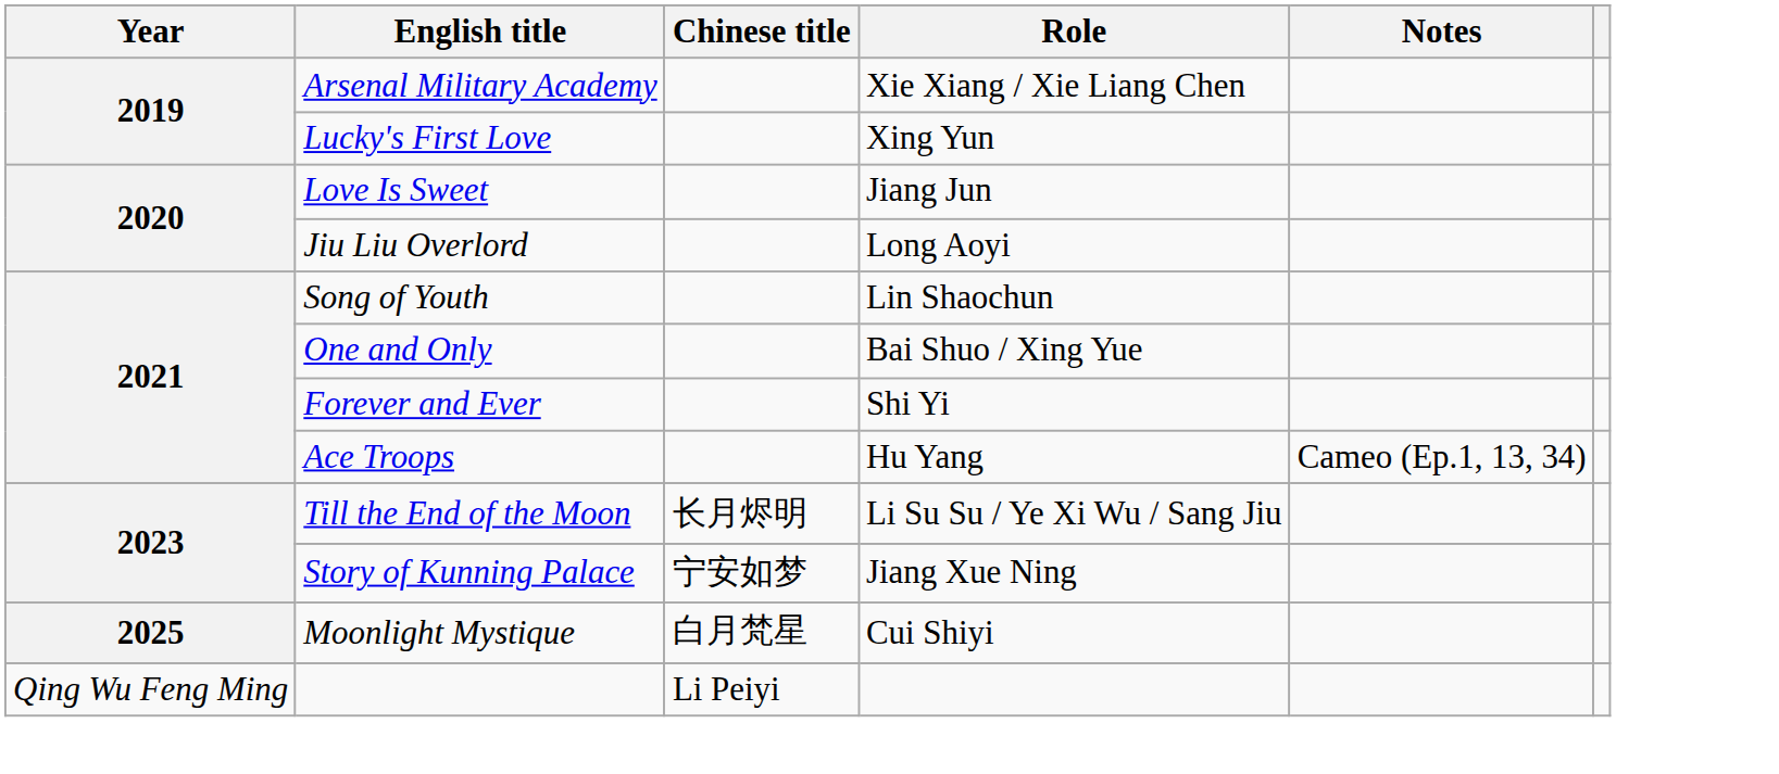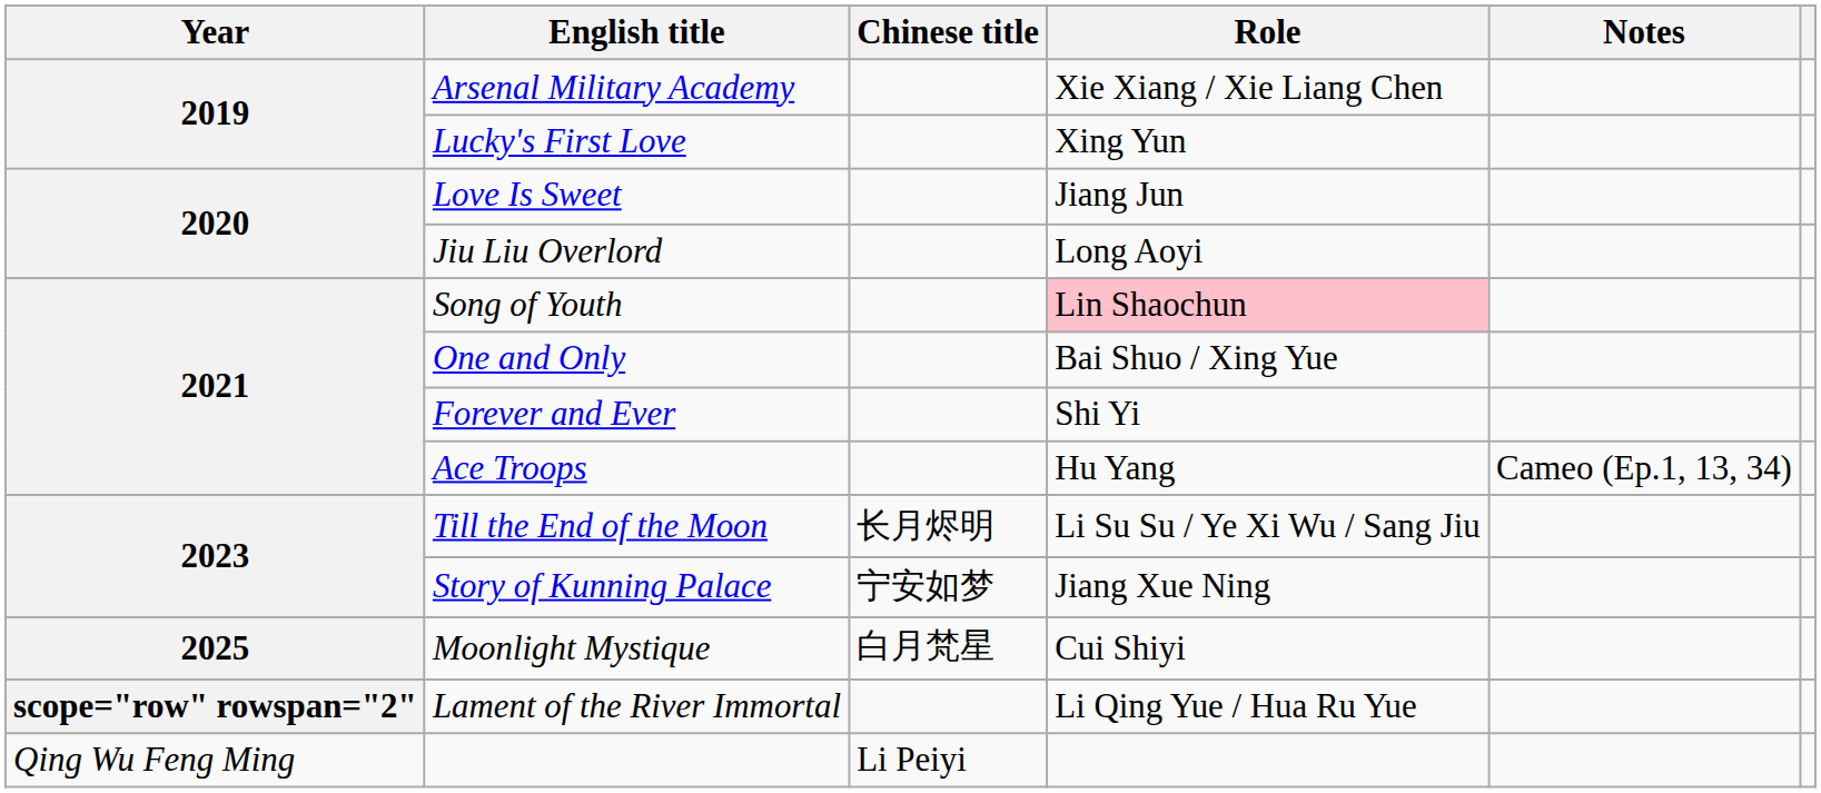Song of Youth | Role: no background -> pink background
+ row: scope="row" rowspan="2" | Lament of the River Immortal | Li Qing Yue / Hua Ru Yue
